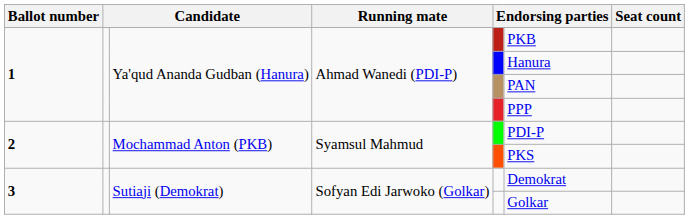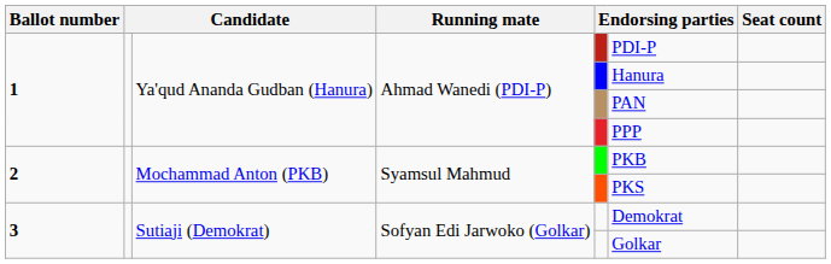row 2 | column 6: PKB -> PDI-P
row 6 | column 6: PDI-P -> PKB
